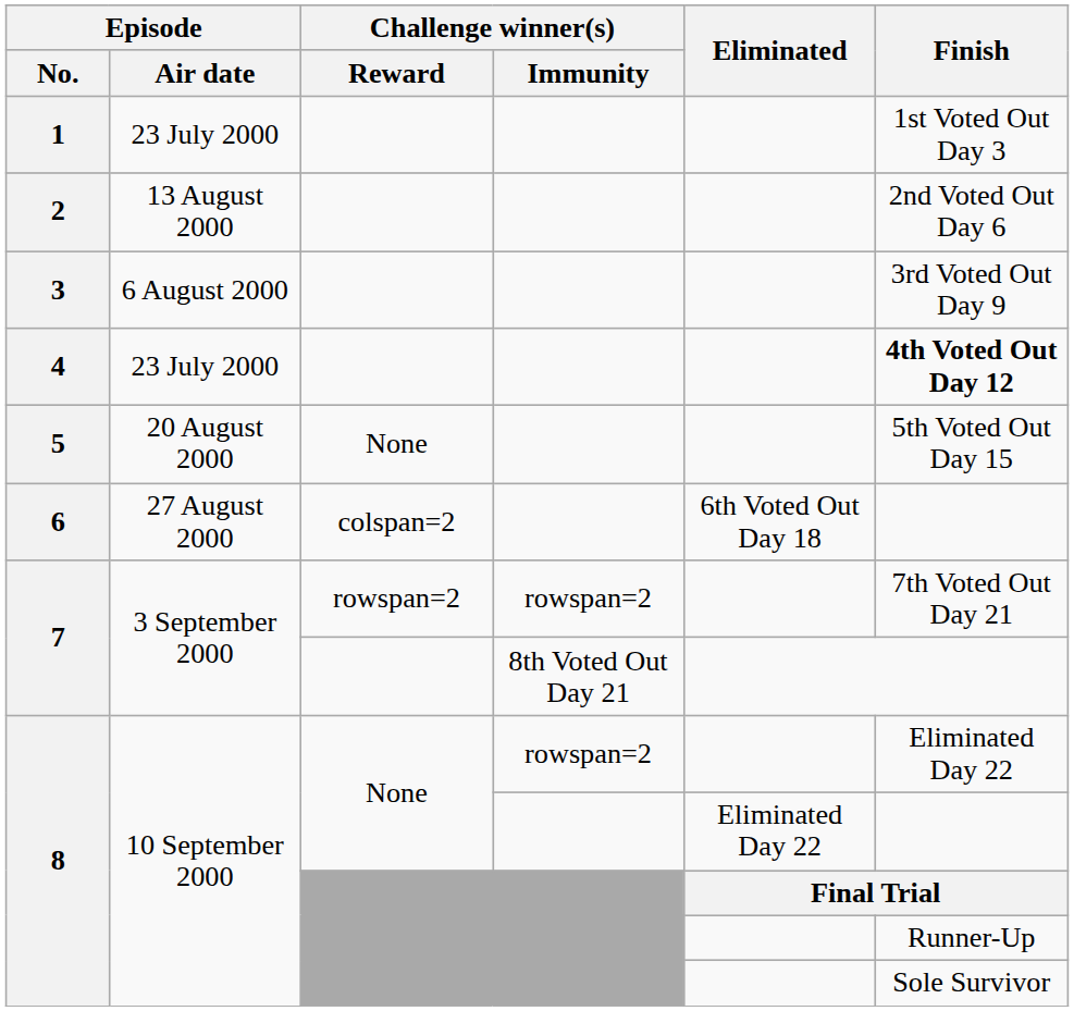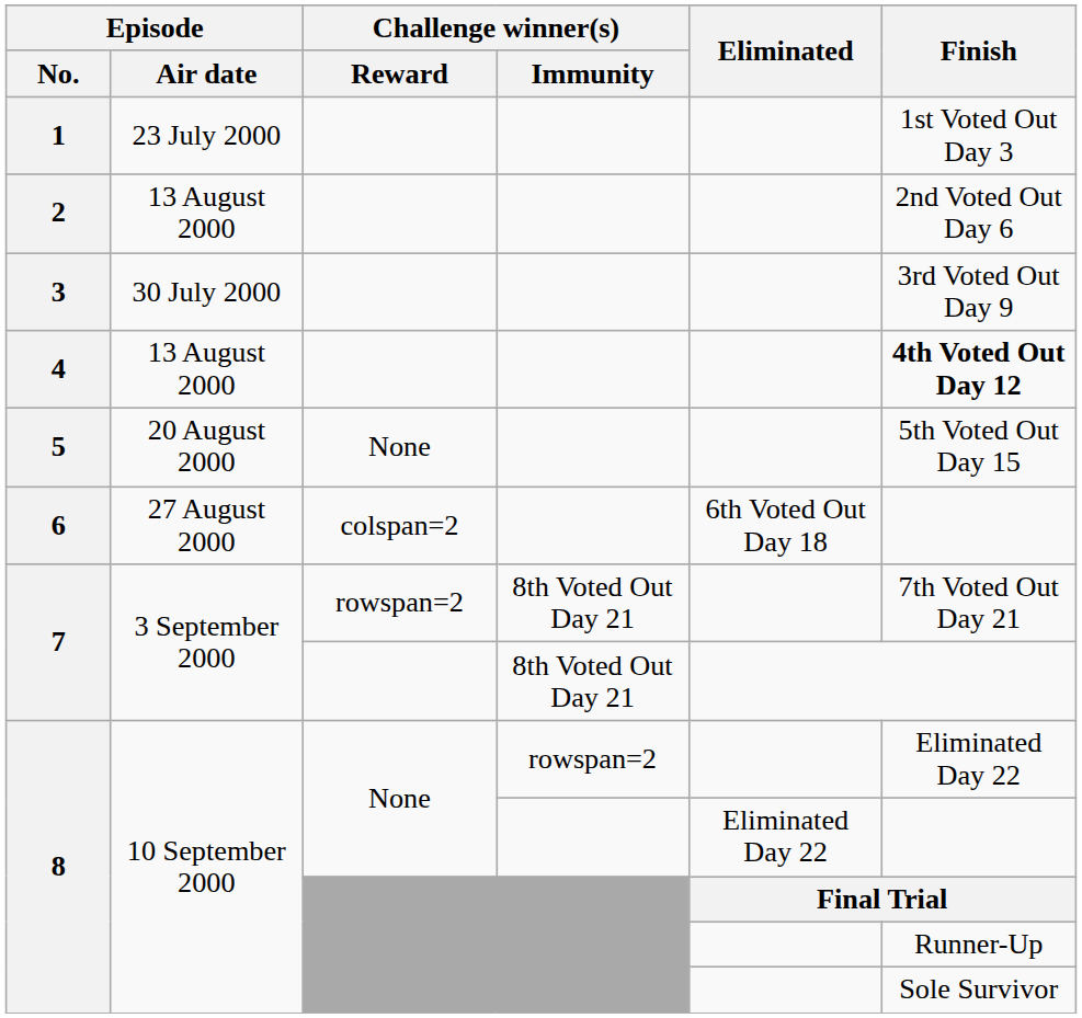3 | Episode / Air date: 6 August 2000 -> 30 July 2000
4 | Episode / Air date: 23 July 2000 -> 13 August 2000
7 / rowspan=2 | Challenge winner(s) / Immunity: rowspan=2 -> 8th Voted Out Day 21
